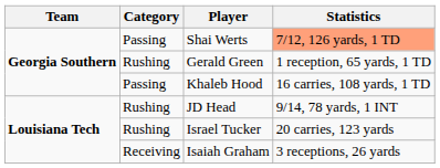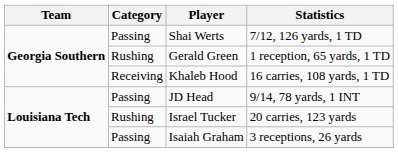Shai Werts | Statistics: lightsalmon background -> no background
Khaleb Hood | Category: Passing -> Receiving
JD Head | Category: Rushing -> Passing
Isaiah Graham | Category: Receiving -> Passing
